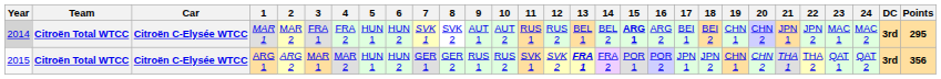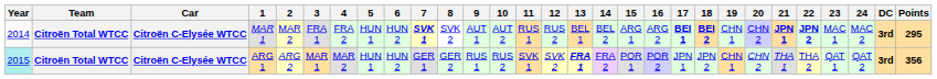row 2 | Year: lightgrey background -> no background
row 2 | 7: normal -> bold
row 2 | 15: bold -> normal
row 2 | 17: normal -> bold
row 2 | 18: normal -> bold
row 2 | 21: normal -> bold
row 2 | 22: normal -> bold
row 3 | Year: no background -> paleturquoise background
